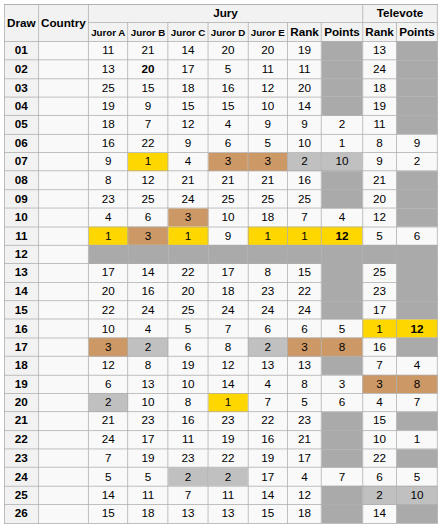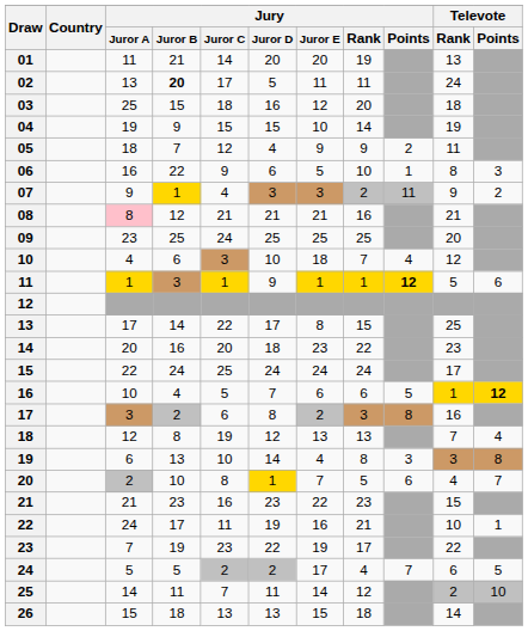06 | Televote / Points: 9 -> 3
07 | Jury / Points: 10 -> 11
08 | Jury / Juror A: no background -> pink background
